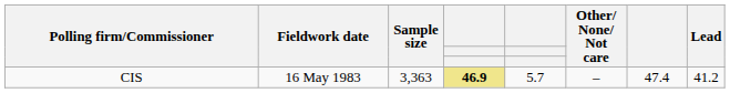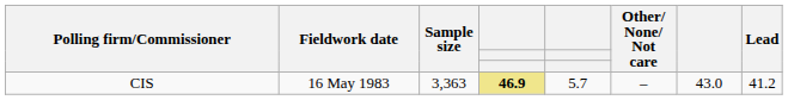CIS | column 7: 47.4 -> 43.0
